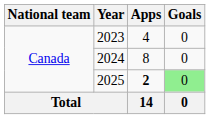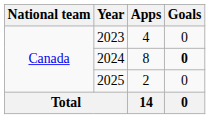2024 | Goals: normal -> bold
2025 | Apps: bold -> normal
2025 | Goals: lightgreen background -> no background
